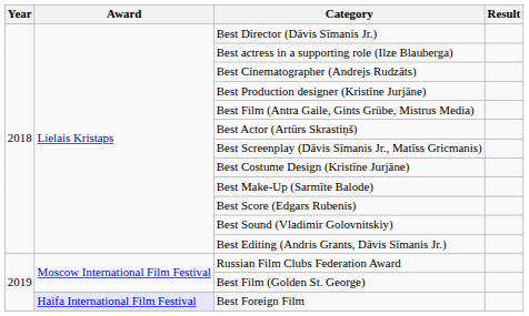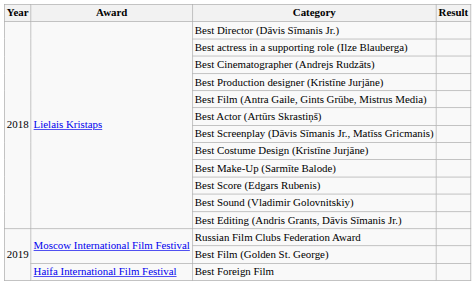Best Foreign Film | Award: lavender background -> no background
